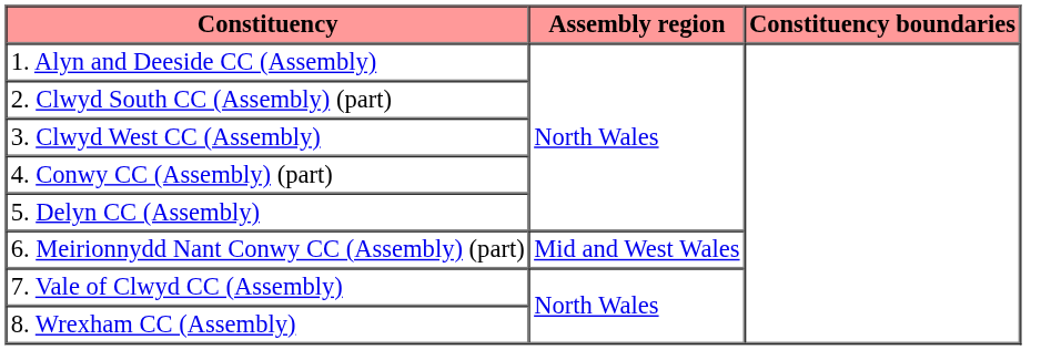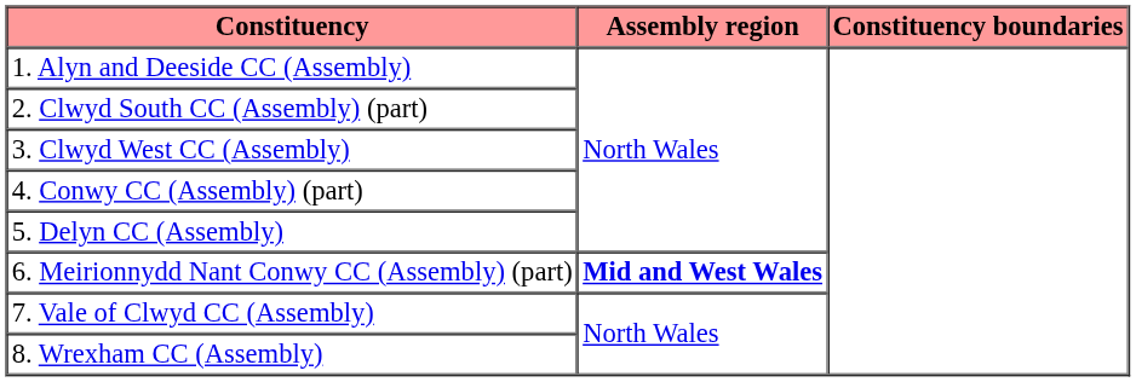6. Meirionnydd Nant Conwy CC (Assembly) (part) | Assembly region: normal -> bold
